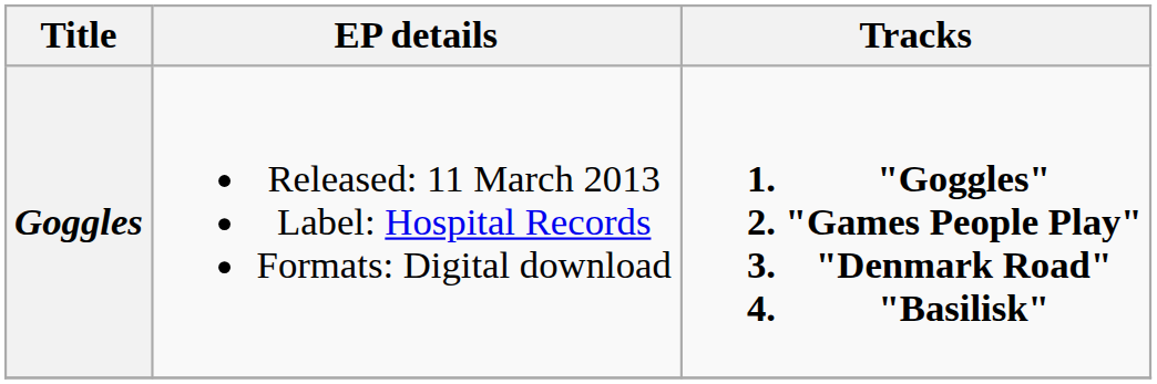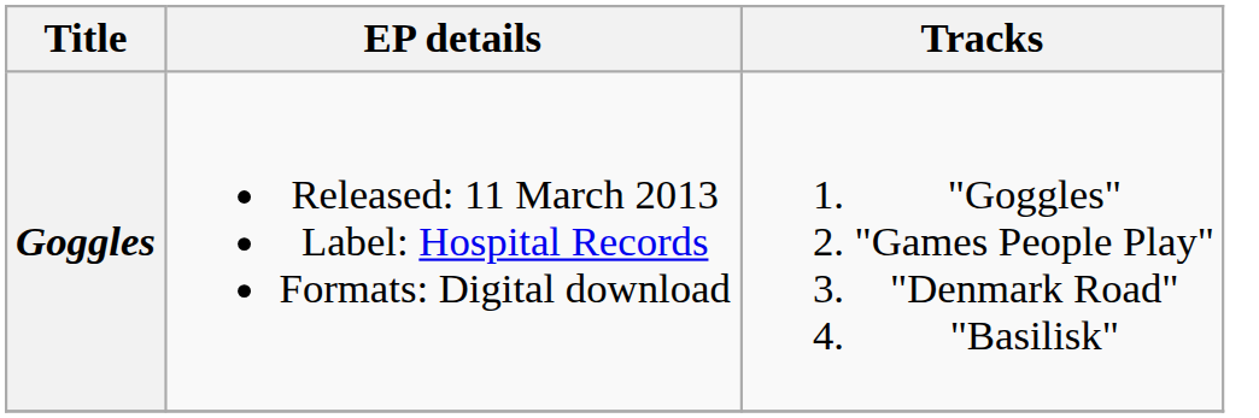Goggles | Tracks: bold -> normal
